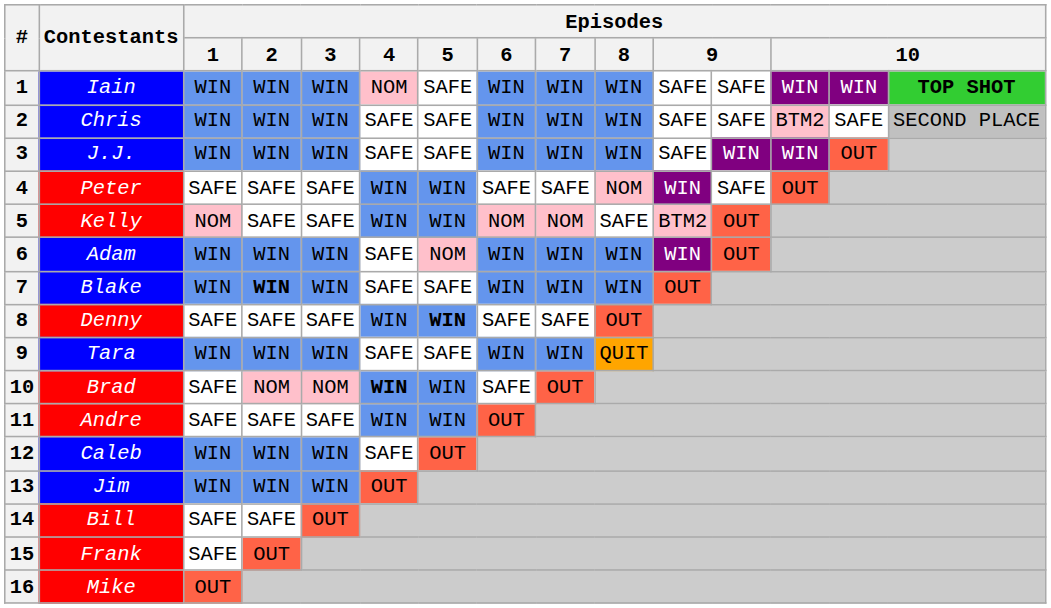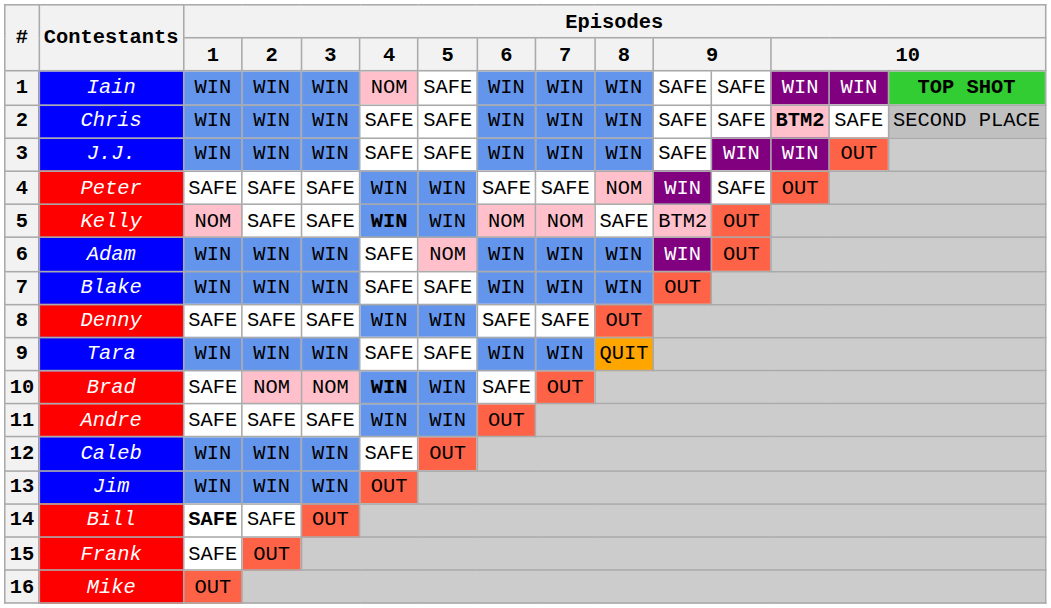Chris | column 13: normal -> bold
Kelly | Episodes / 4: normal -> bold
Blake | Episodes / 2: bold -> normal
Denny | Episodes / 5: bold -> normal
Bill | Episodes / 1: normal -> bold
